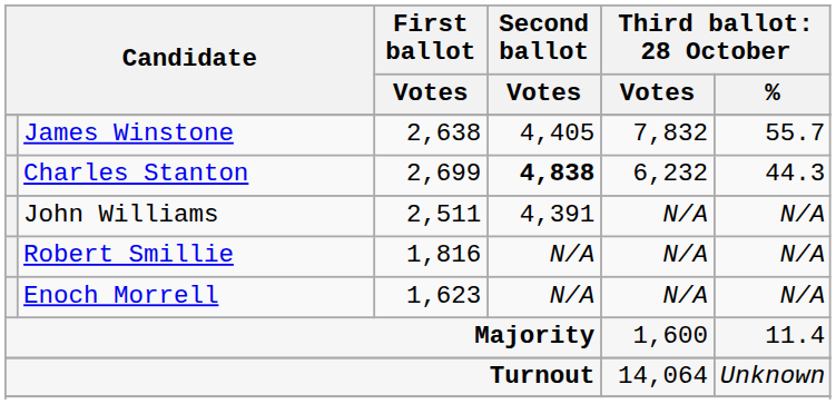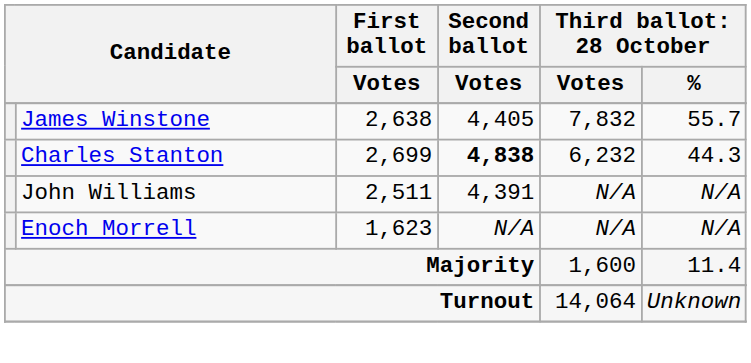- row: Robert Smillie | 1,816 | N/A | N/A | N/A
